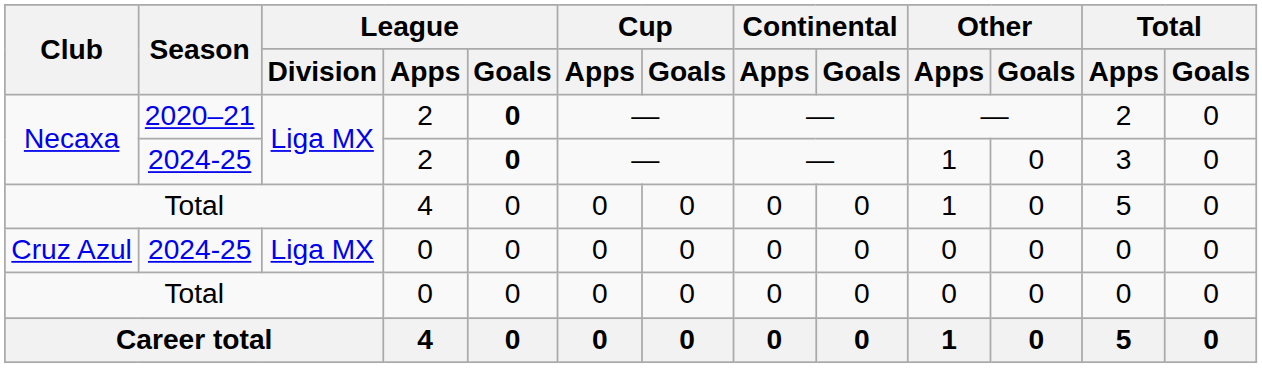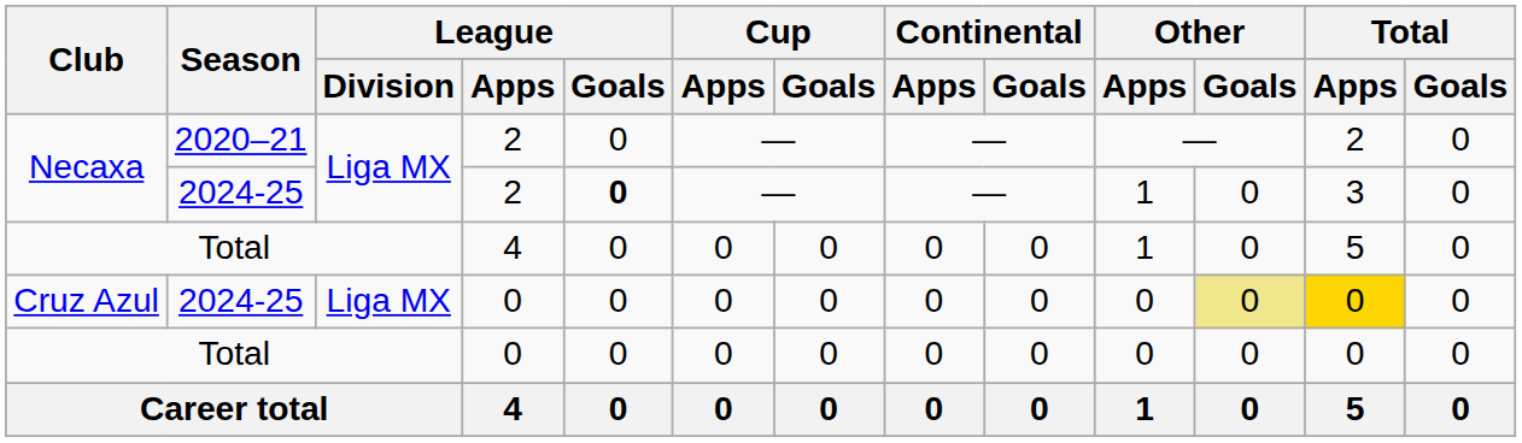Necaxa / 2020–21 | League / Goals: bold -> normal
Cruz Azul | Other / Goals: no background -> khaki background
Cruz Azul | Total / Apps: no background -> gold background
